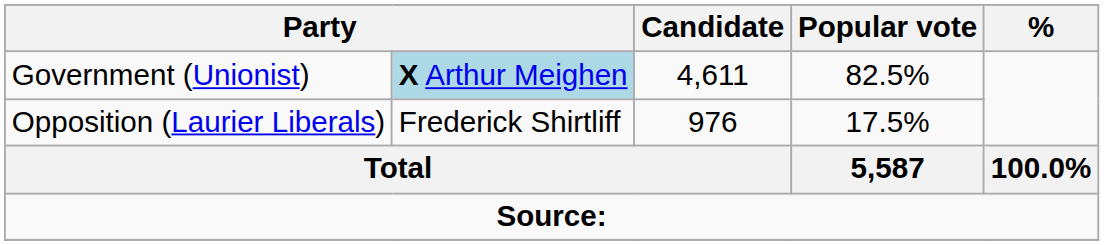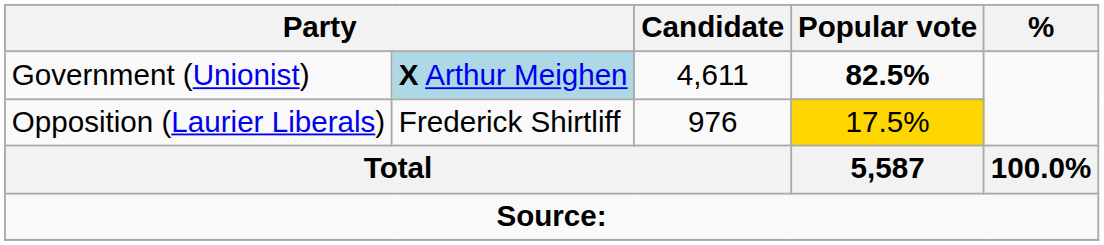Government (Unionist) | Popular vote: normal -> bold
Opposition (Laurier Liberals) | Popular vote: no background -> gold background
